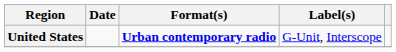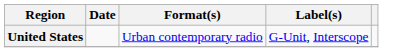United States | Format(s): bold -> normal
